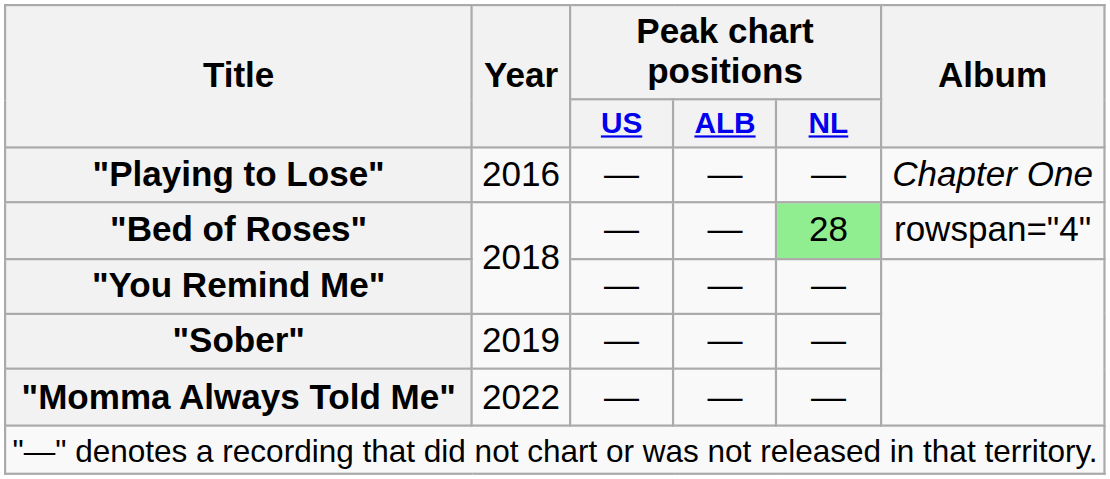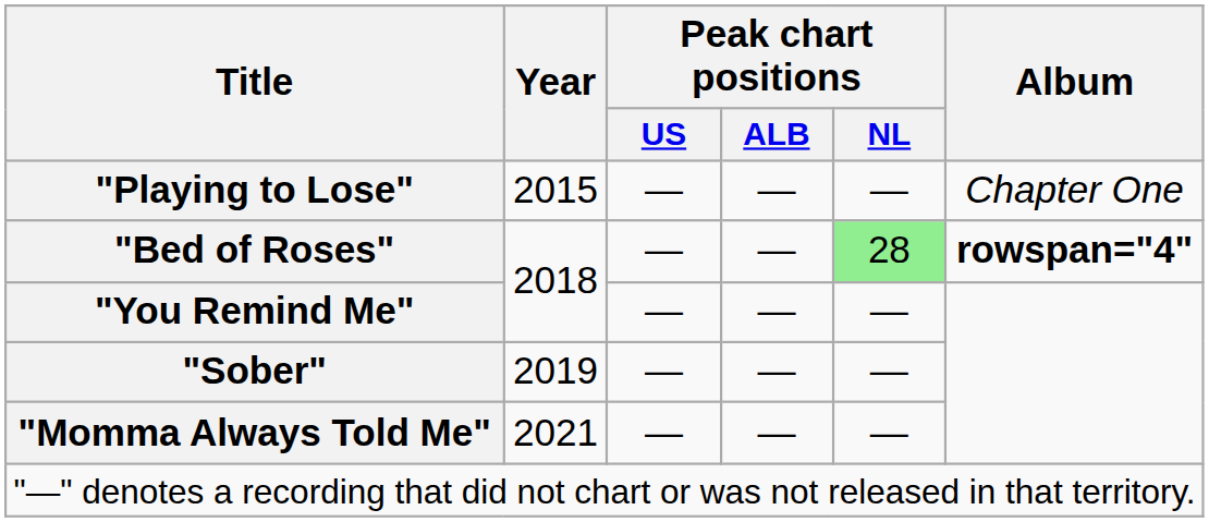"Playing to Lose" | Year: 2016 -> 2015
"Bed of Roses" | Album: normal -> bold
"Momma Always Told Me" | Year: 2022 -> 2021
